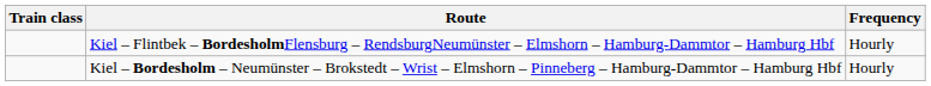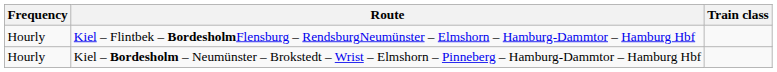columns swapped: Train class <-> Frequency
